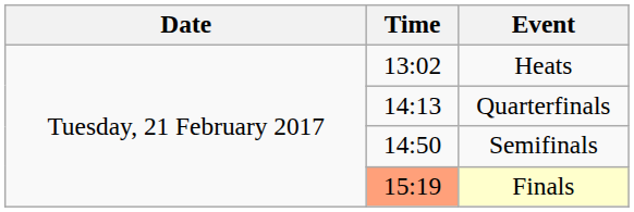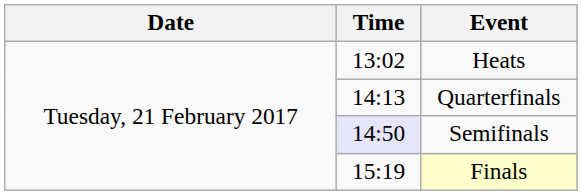Semifinals | Time: no background -> lavender background
Finals | Time: lightsalmon background -> no background
